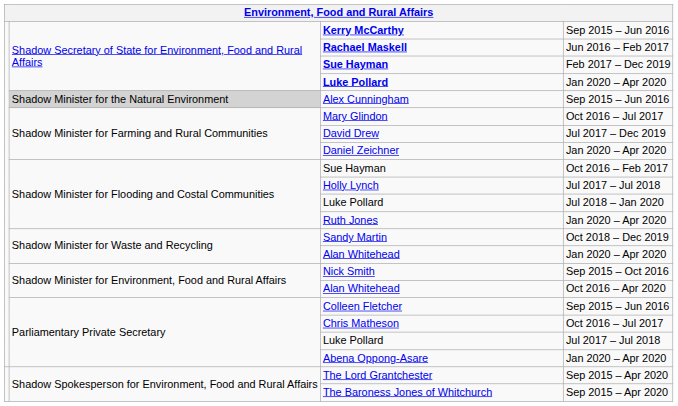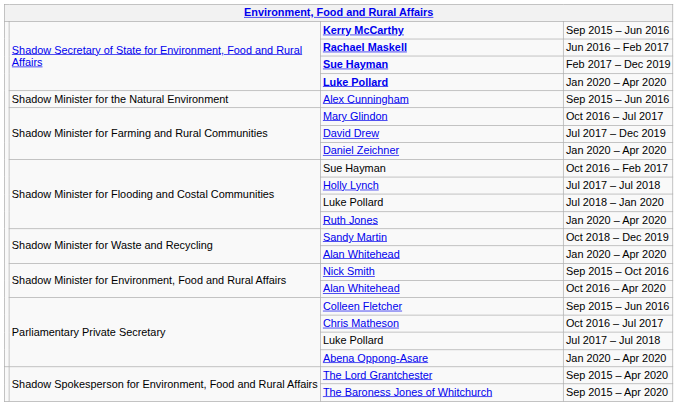Alex Cunningham | column 2: lightgrey background -> no background
